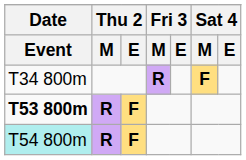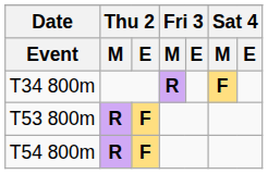T53 800m | Date / Event: bold -> normal
T54 800m | Date / Event: paleturquoise background -> no background
